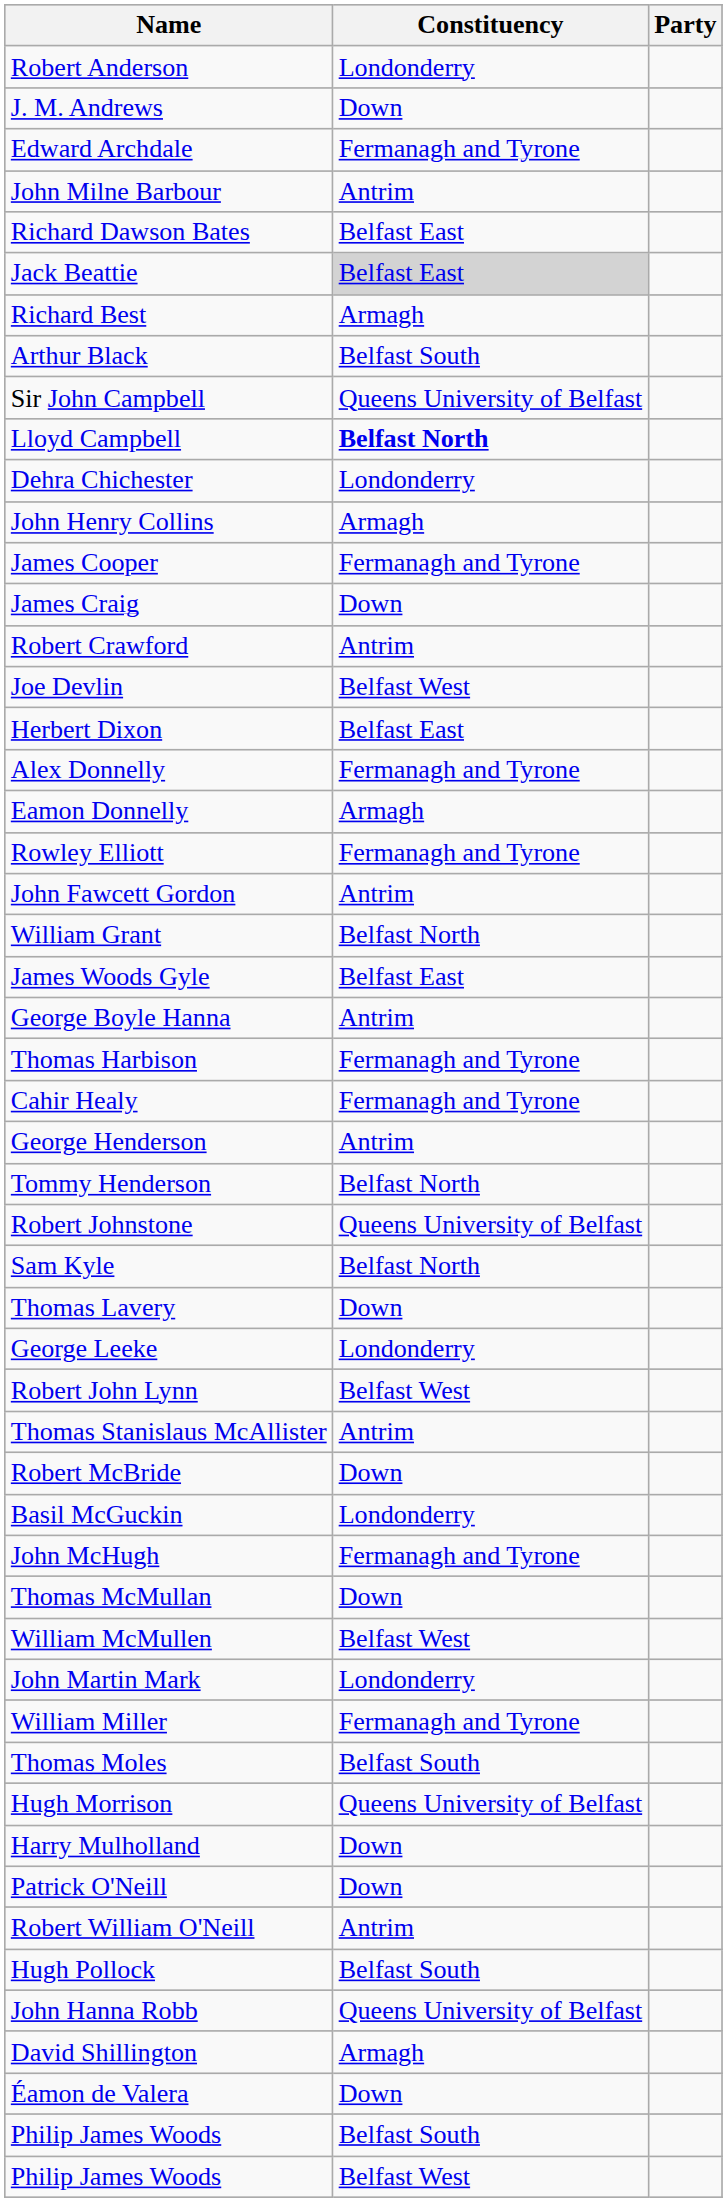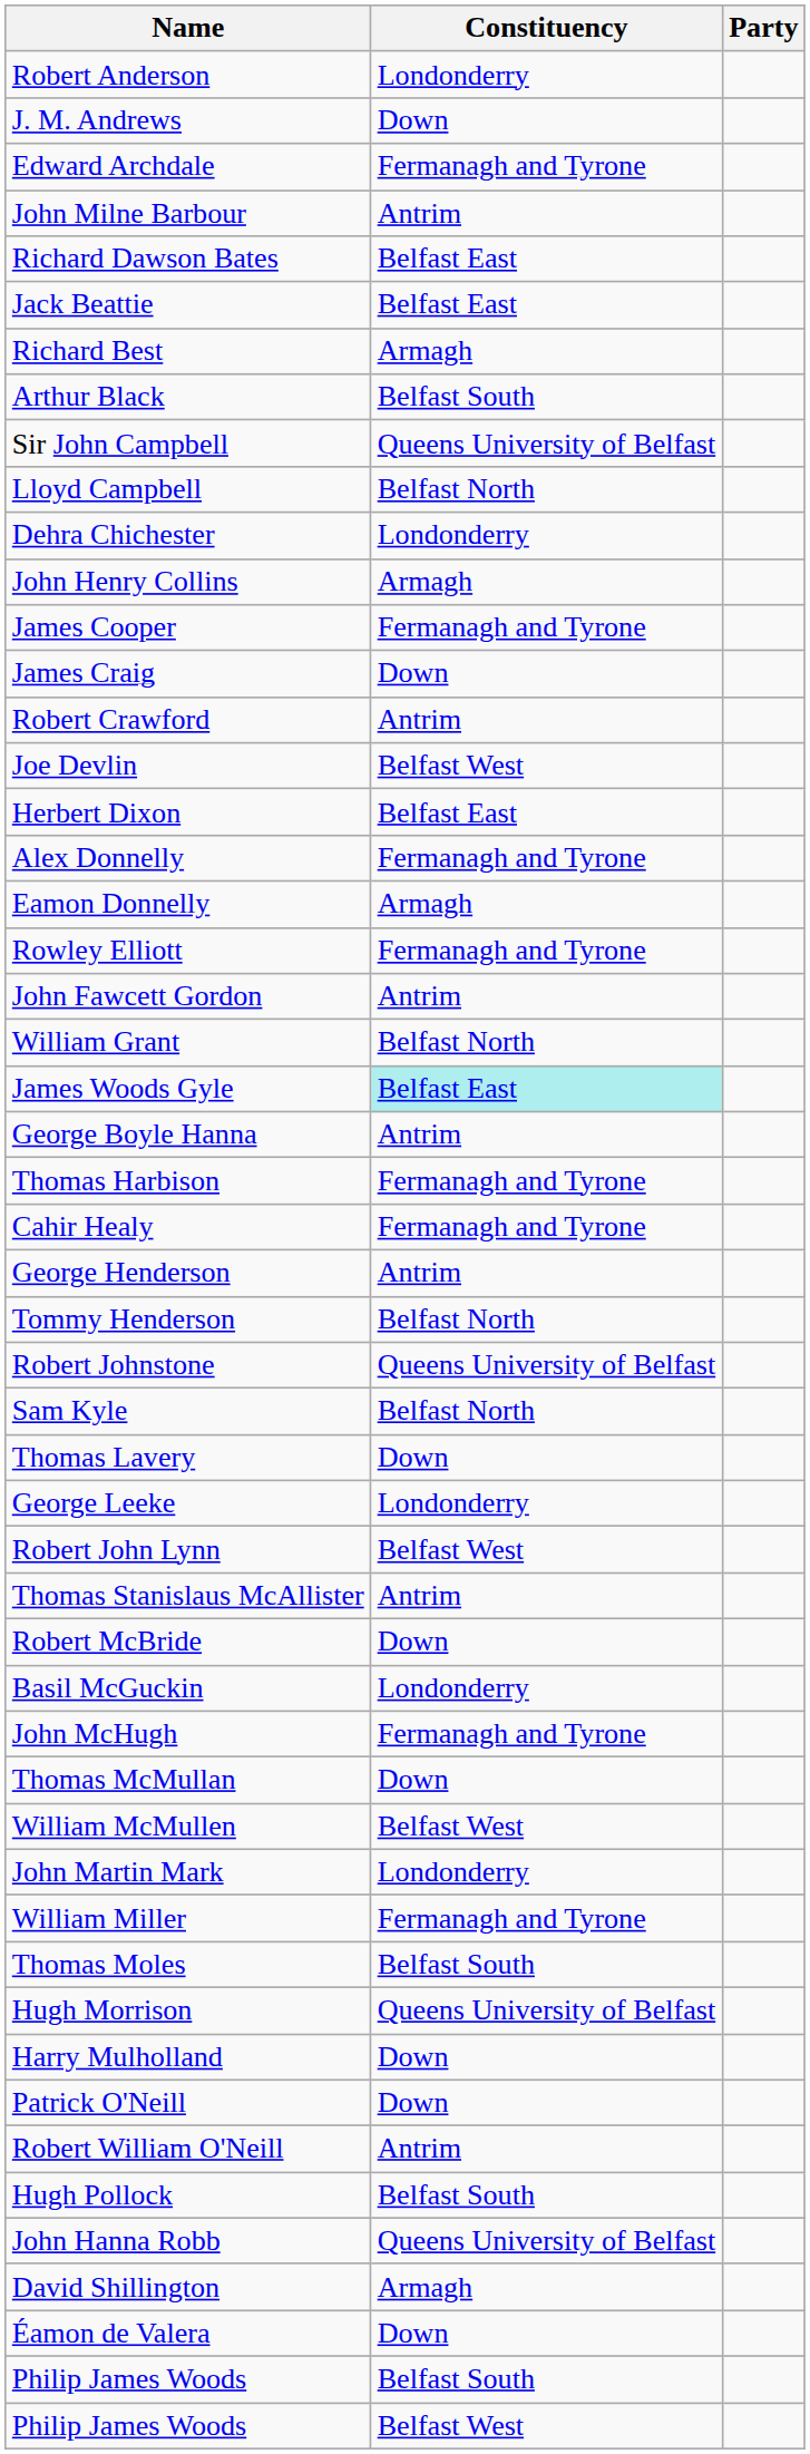Jack Beattie | Constituency: lightgrey background -> no background
Lloyd Campbell | Constituency: bold -> normal
James Woods Gyle | Constituency: no background -> paleturquoise background
